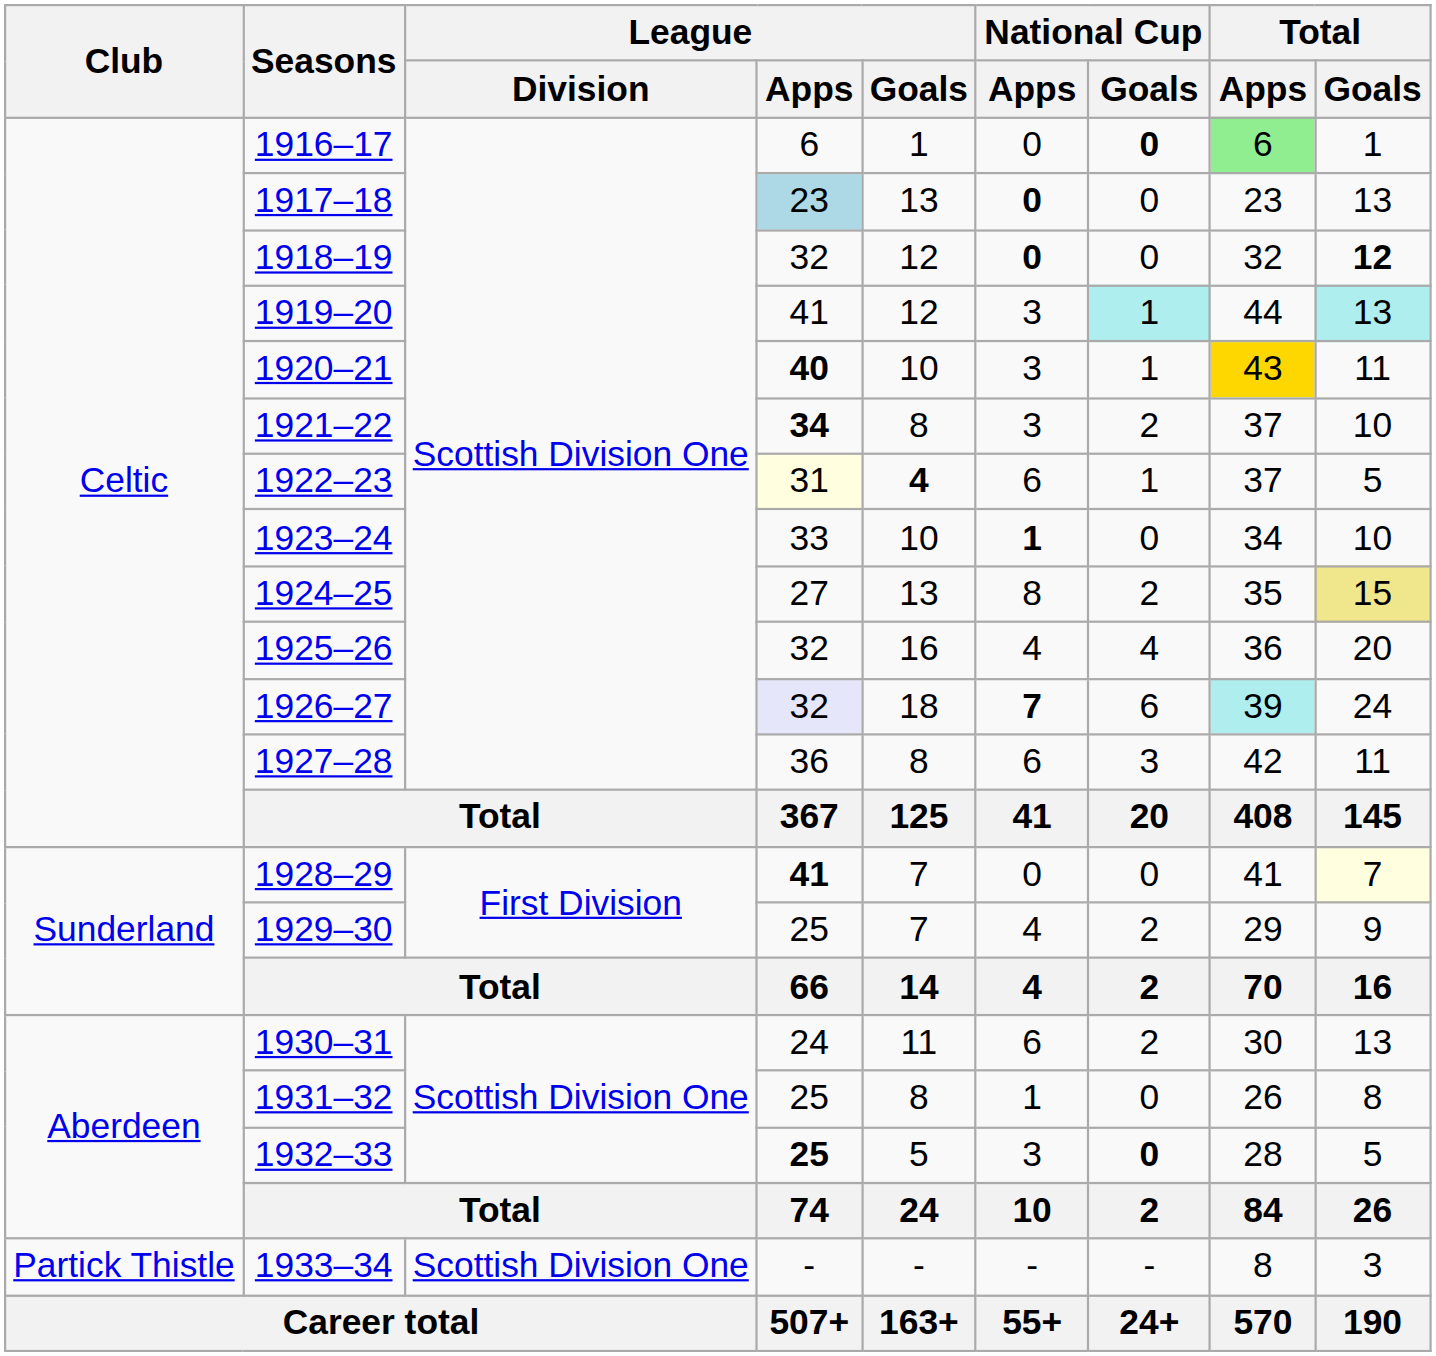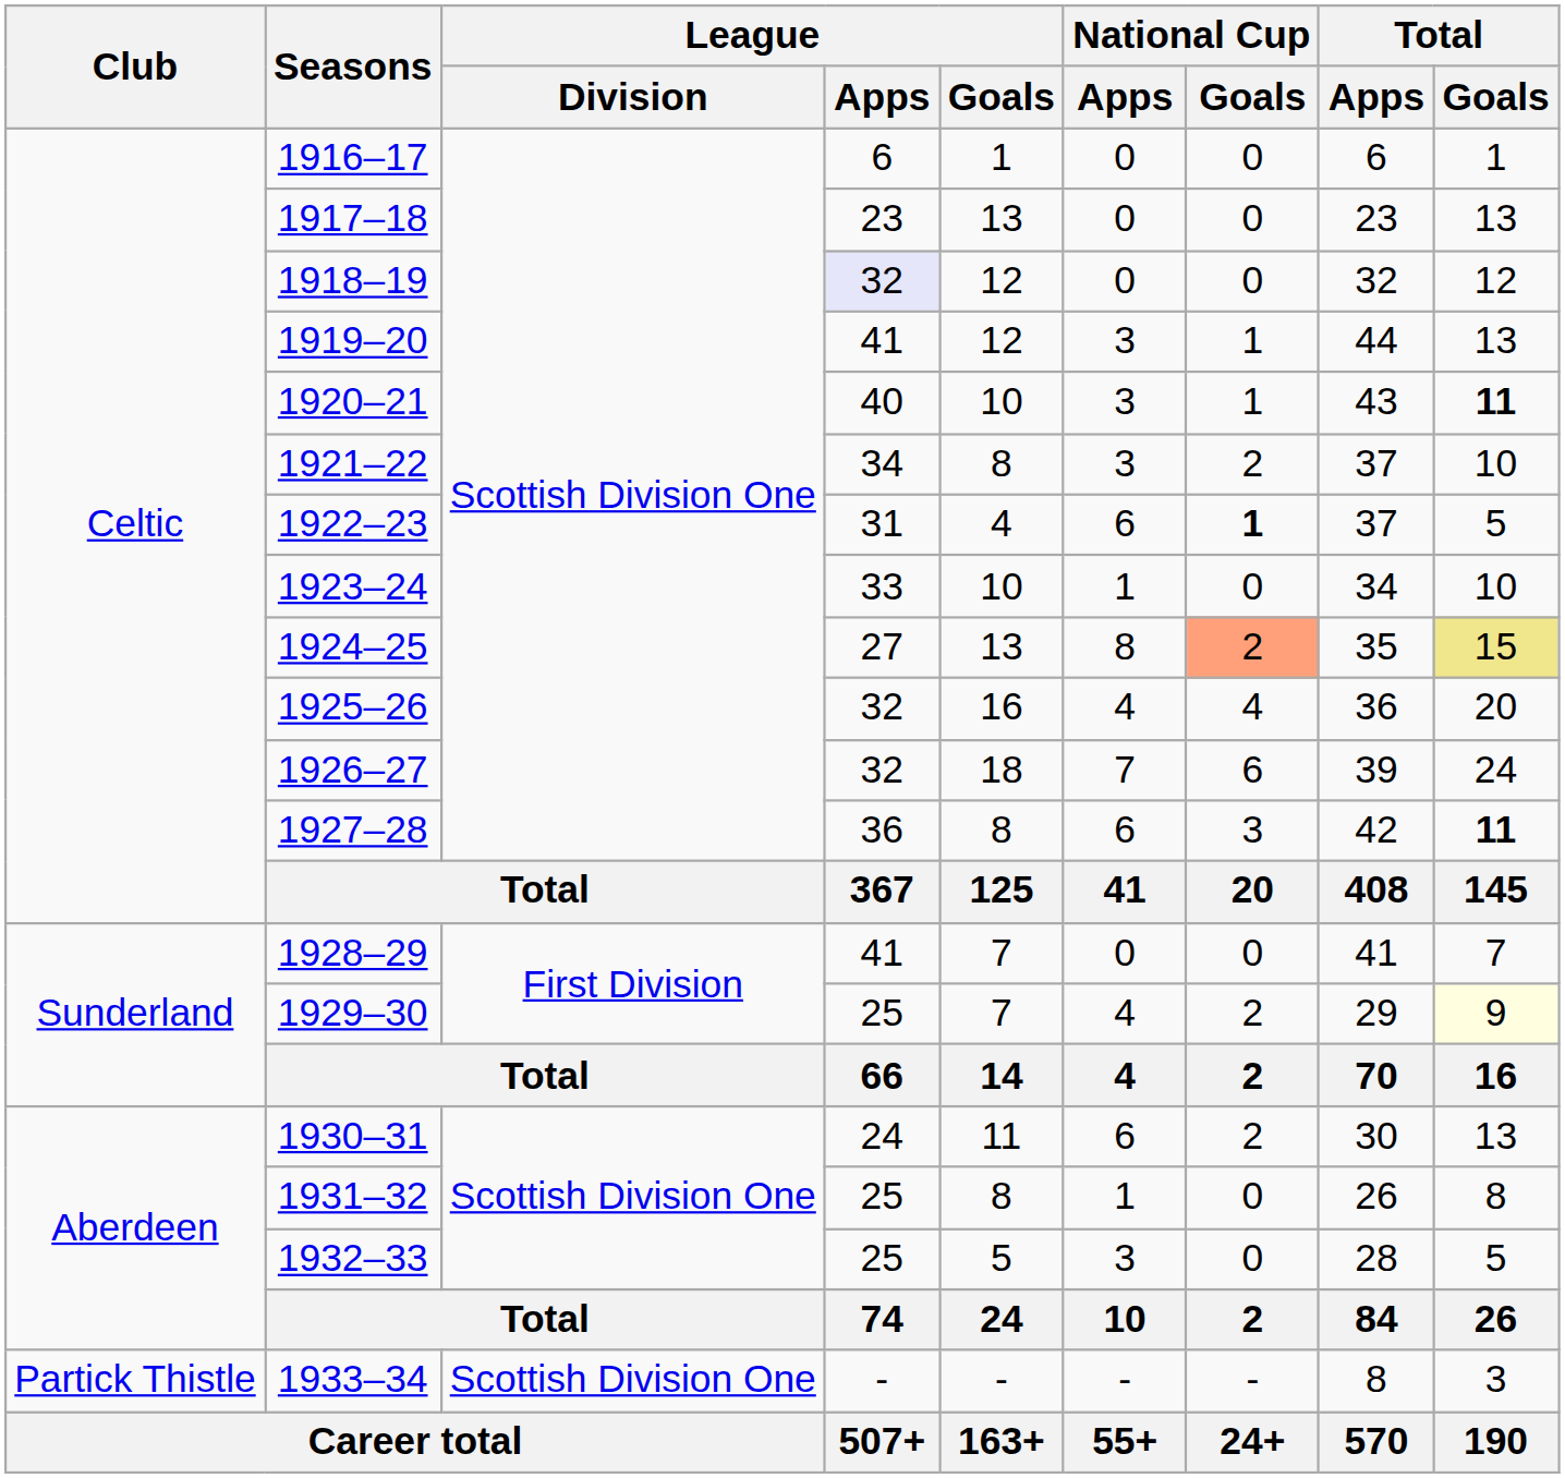1916–17 | National Cup / Goals: bold -> normal
1916–17 | Total / Apps: lightgreen background -> no background
1917–18 | League / Apps: lightblue background -> no background
1917–18 | National Cup / Apps: bold -> normal
1918–19 | League / Apps: no background -> lavender background
1918–19 | National Cup / Apps: bold -> normal
1918–19 | Total / Goals: bold -> normal
1919–20 | National Cup / Goals: paleturquoise background -> no background
1919–20 | Total / Goals: paleturquoise background -> no background
1920–21 | League / Apps: bold -> normal
1920–21 | Total / Apps: gold background -> no background
1920–21 | Total / Goals: normal -> bold
1921–22 | League / Apps: bold -> normal
1922–23 | League / Apps: lightyellow background -> no background
1922–23 | League / Goals: bold -> normal
1922–23 | National Cup / Goals: normal -> bold
1923–24 | National Cup / Apps: bold -> normal
1924–25 | National Cup / Goals: no background -> lightsalmon background
1926–27 | League / Apps: lavender background -> no background
1926–27 | National Cup / Apps: bold -> normal
1926–27 | Total / Apps: paleturquoise background -> no background
1927–28 | Total / Goals: normal -> bold
1928–29 | League / Apps: bold -> normal
1928–29 | Total / Goals: lightyellow background -> no background
1929–30 | Total / Goals: no background -> lightyellow background
1932–33 | League / Apps: bold -> normal
1932–33 | National Cup / Goals: bold -> normal
